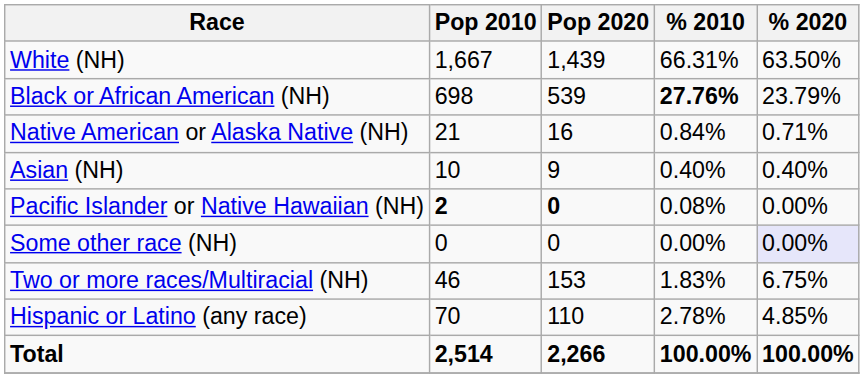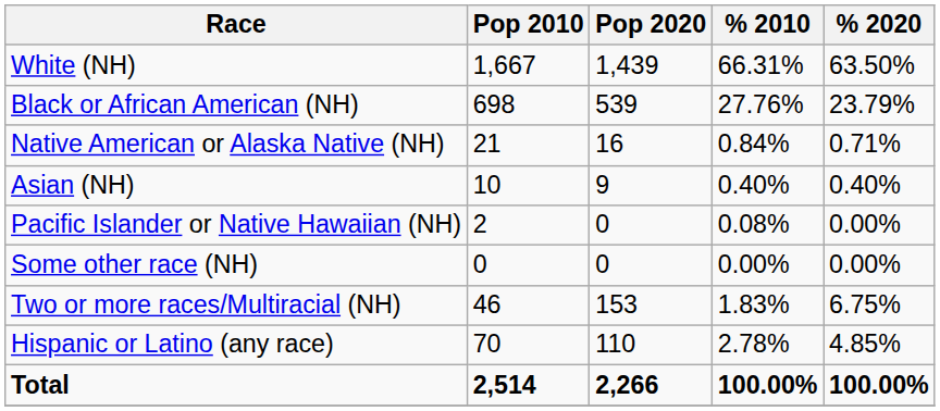Black or African American (NH) | % 2010: bold -> normal
Pacific Islander or Native Hawaiian (NH) | Pop 2010: bold -> normal
Pacific Islander or Native Hawaiian (NH) | Pop 2020: bold -> normal
Some other race (NH) | % 2020: lavender background -> no background
